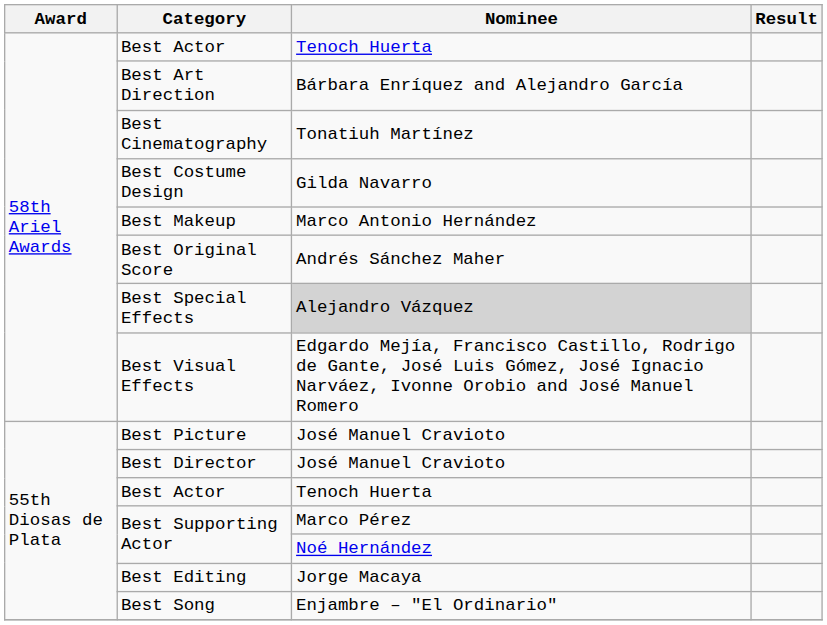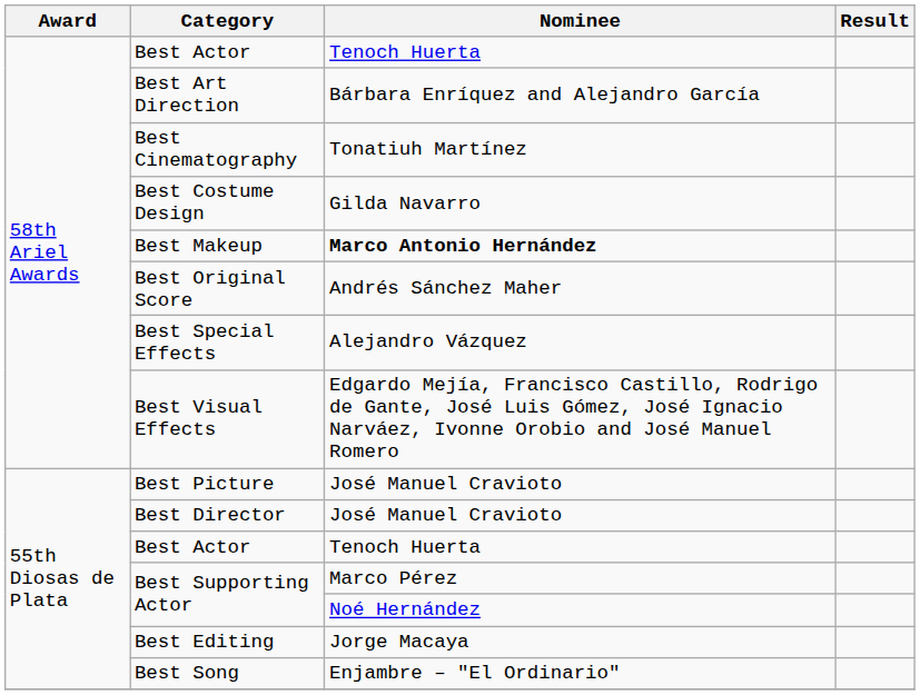Best Makeup | Nominee: normal -> bold
Best Special Effects | Nominee: lightgrey background -> no background
